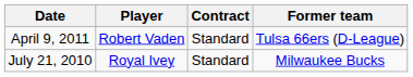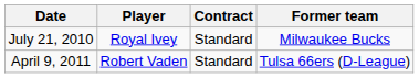rows swapped: July 21, 2010 <-> April 9, 2011
